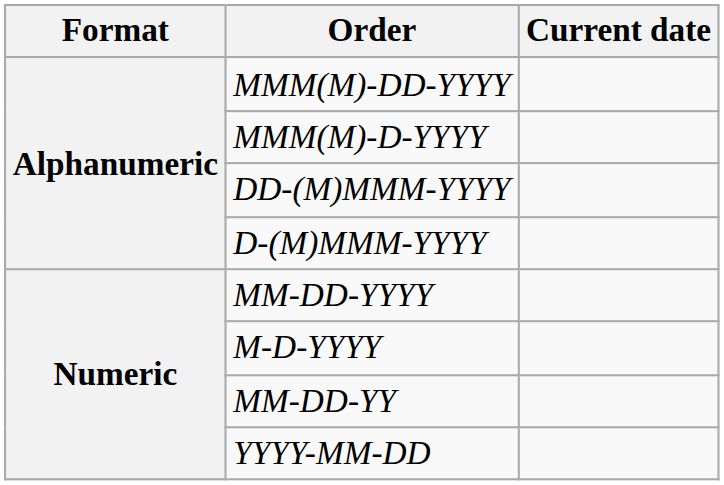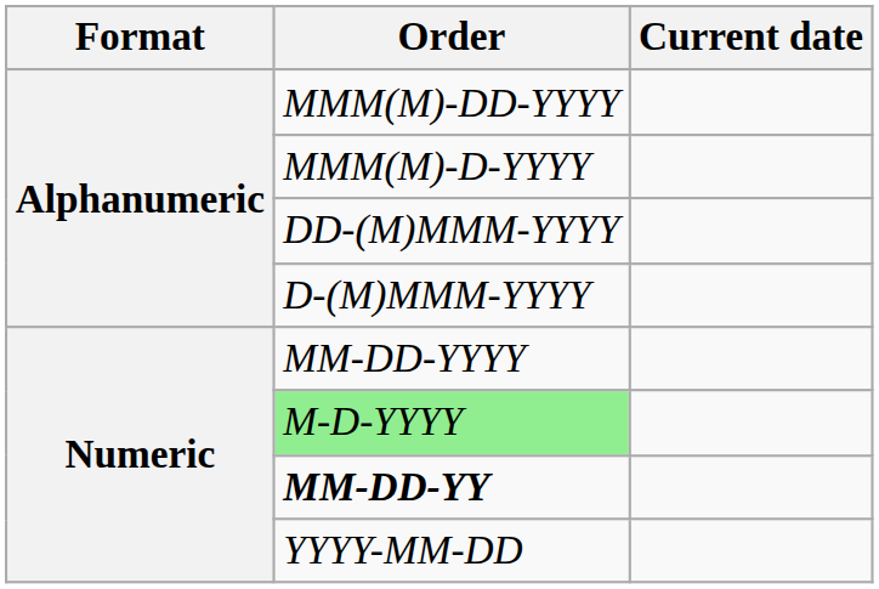M-D-YYYY | Order: no background -> lightgreen background
MM-DD-YY | Order: normal -> bold
